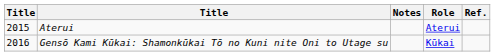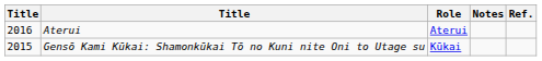columns swapped: Role <-> Notes
row 2 | column 1: 2015 -> 2016
row 3 | column 1: 2016 -> 2015
